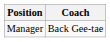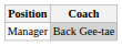Manager | Coach: no background -> lightgrey background
